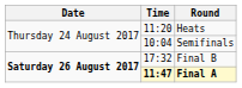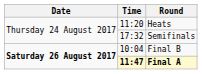Semifinals | Time: 10:04 -> 17:32
Final B | Time: 17:32 -> 10:04
